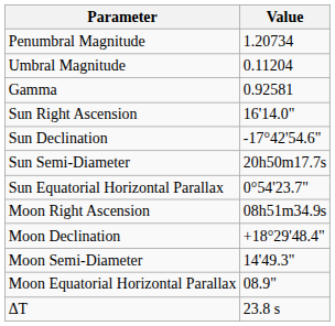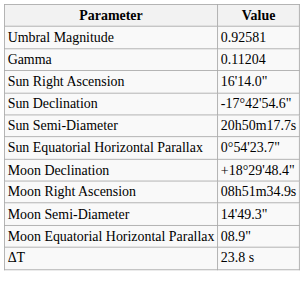- row: Penumbral Magnitude | 1.20734
Umbral Magnitude | Value: 0.11204 -> 0.92581
Gamma | Value: 0.92581 -> 0.11204
rows swapped: Moon Right Ascension <-> Moon Declination
